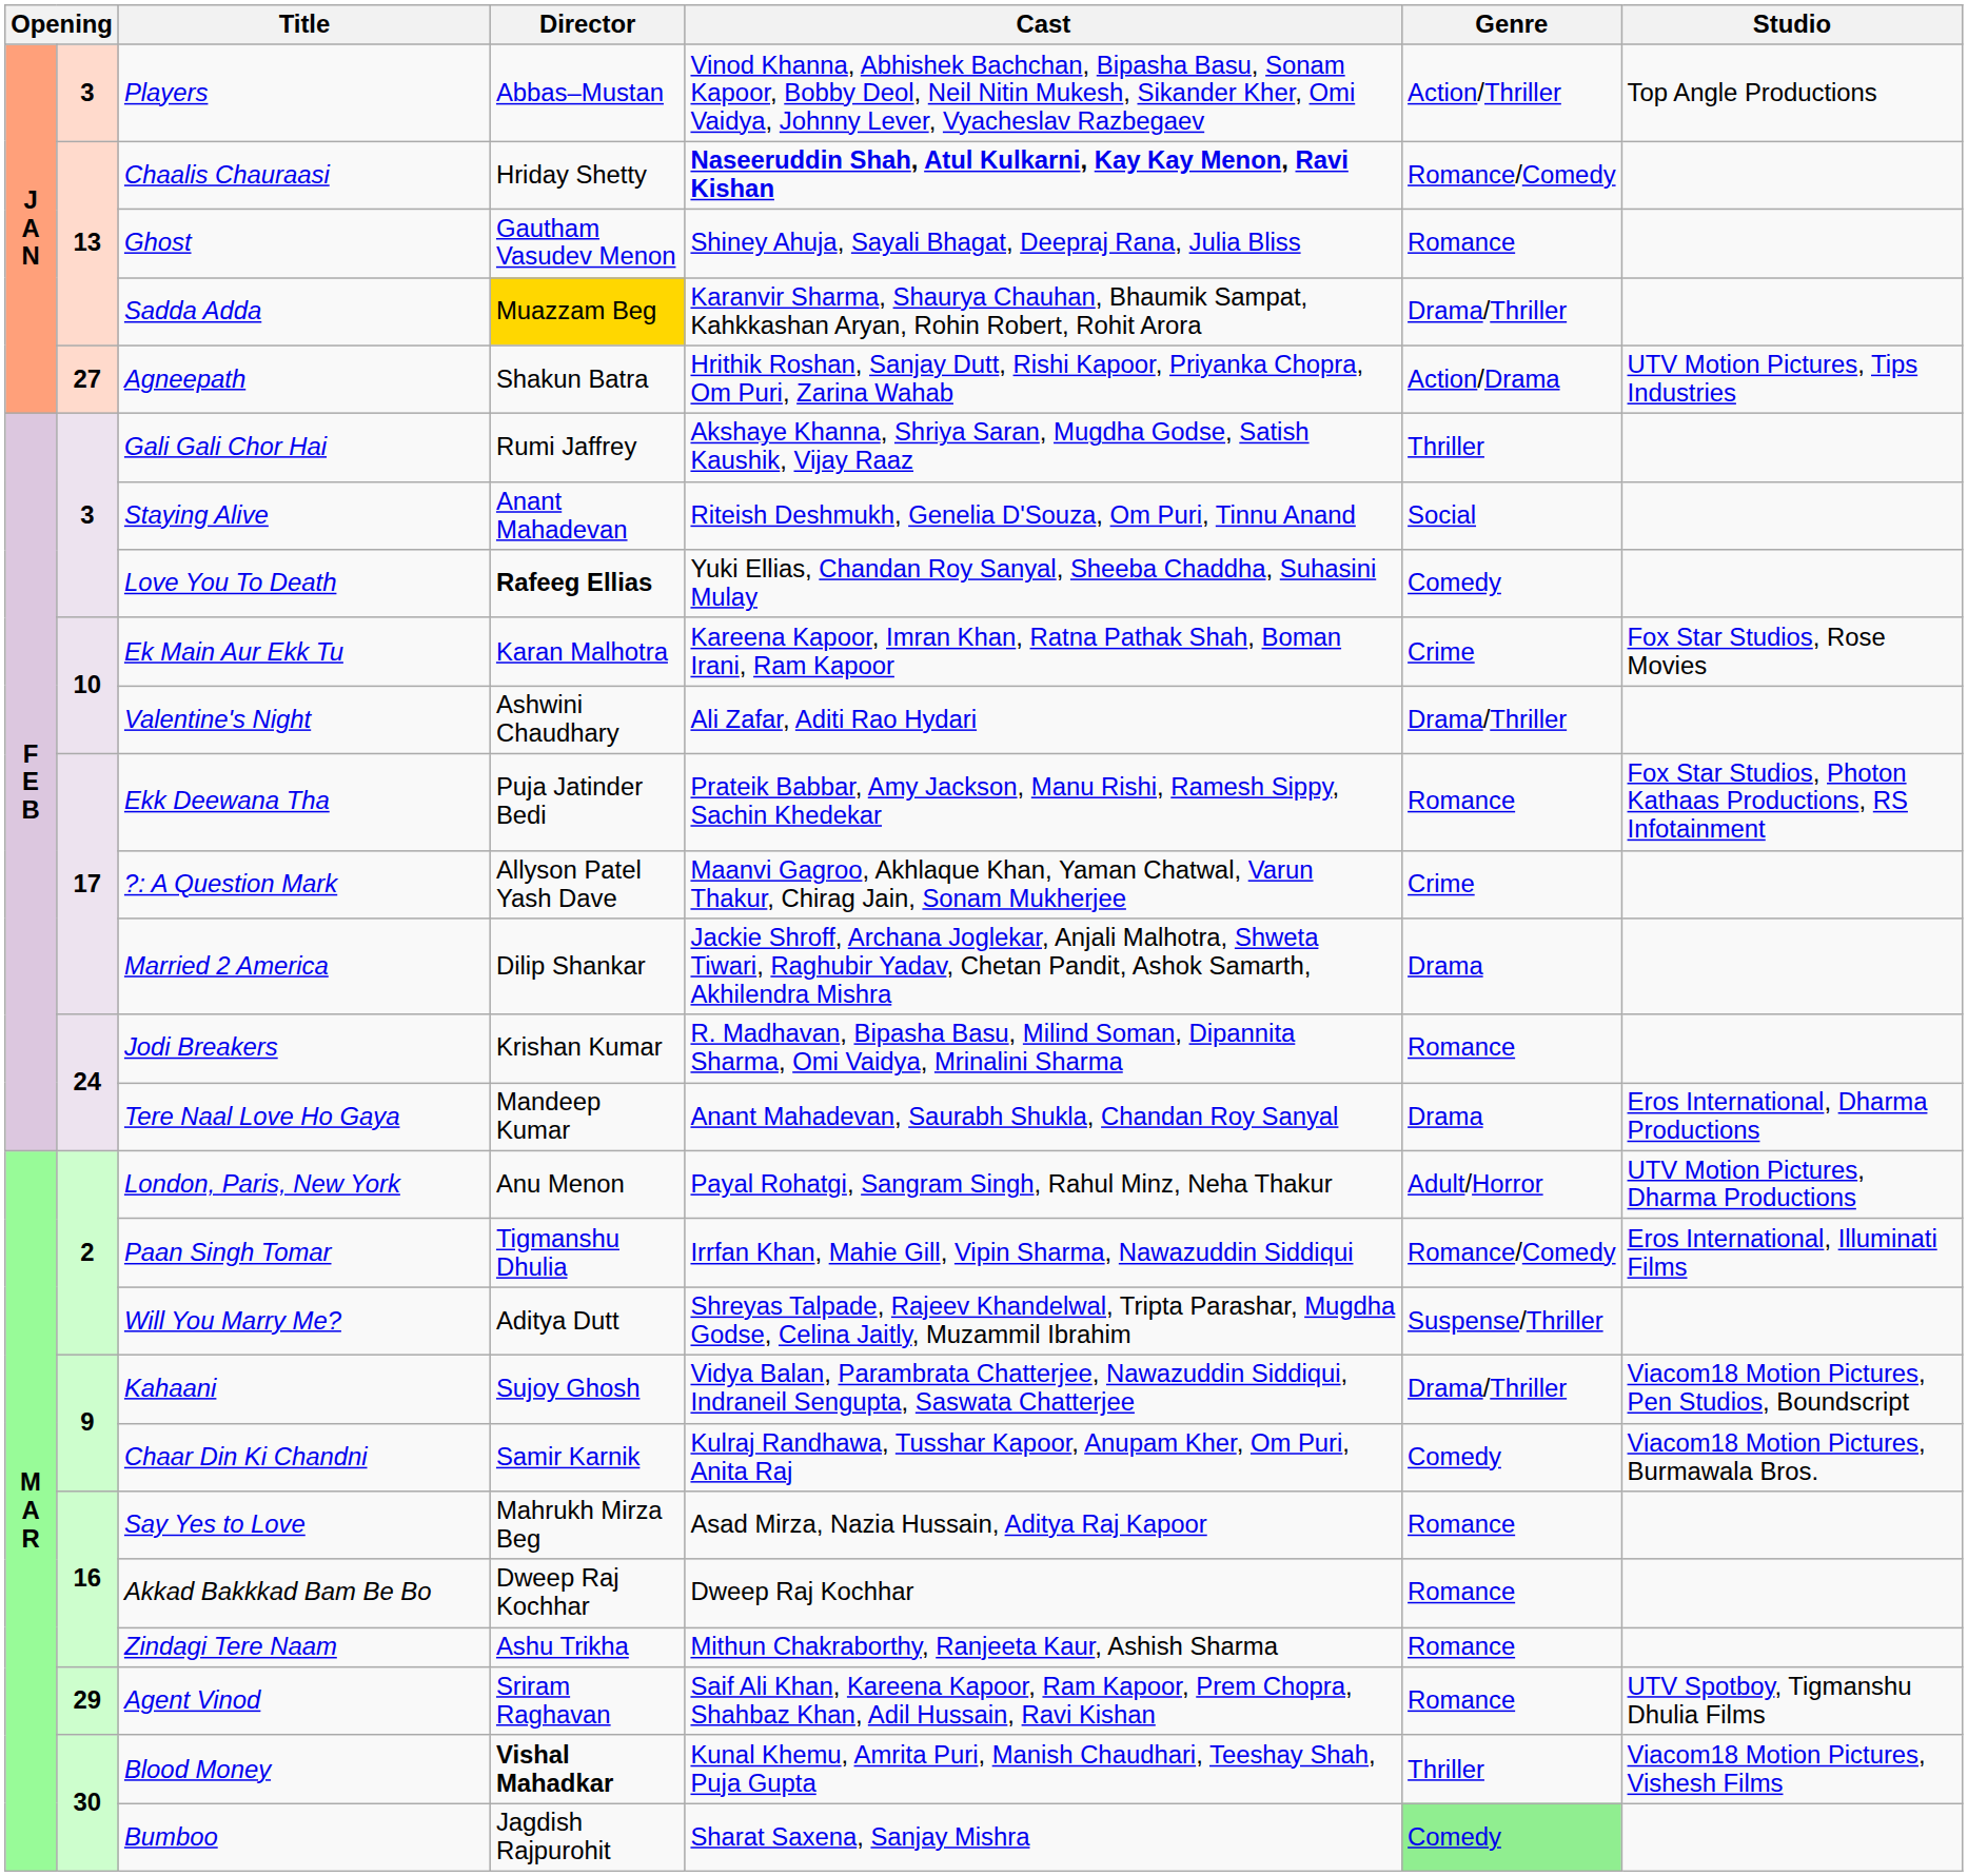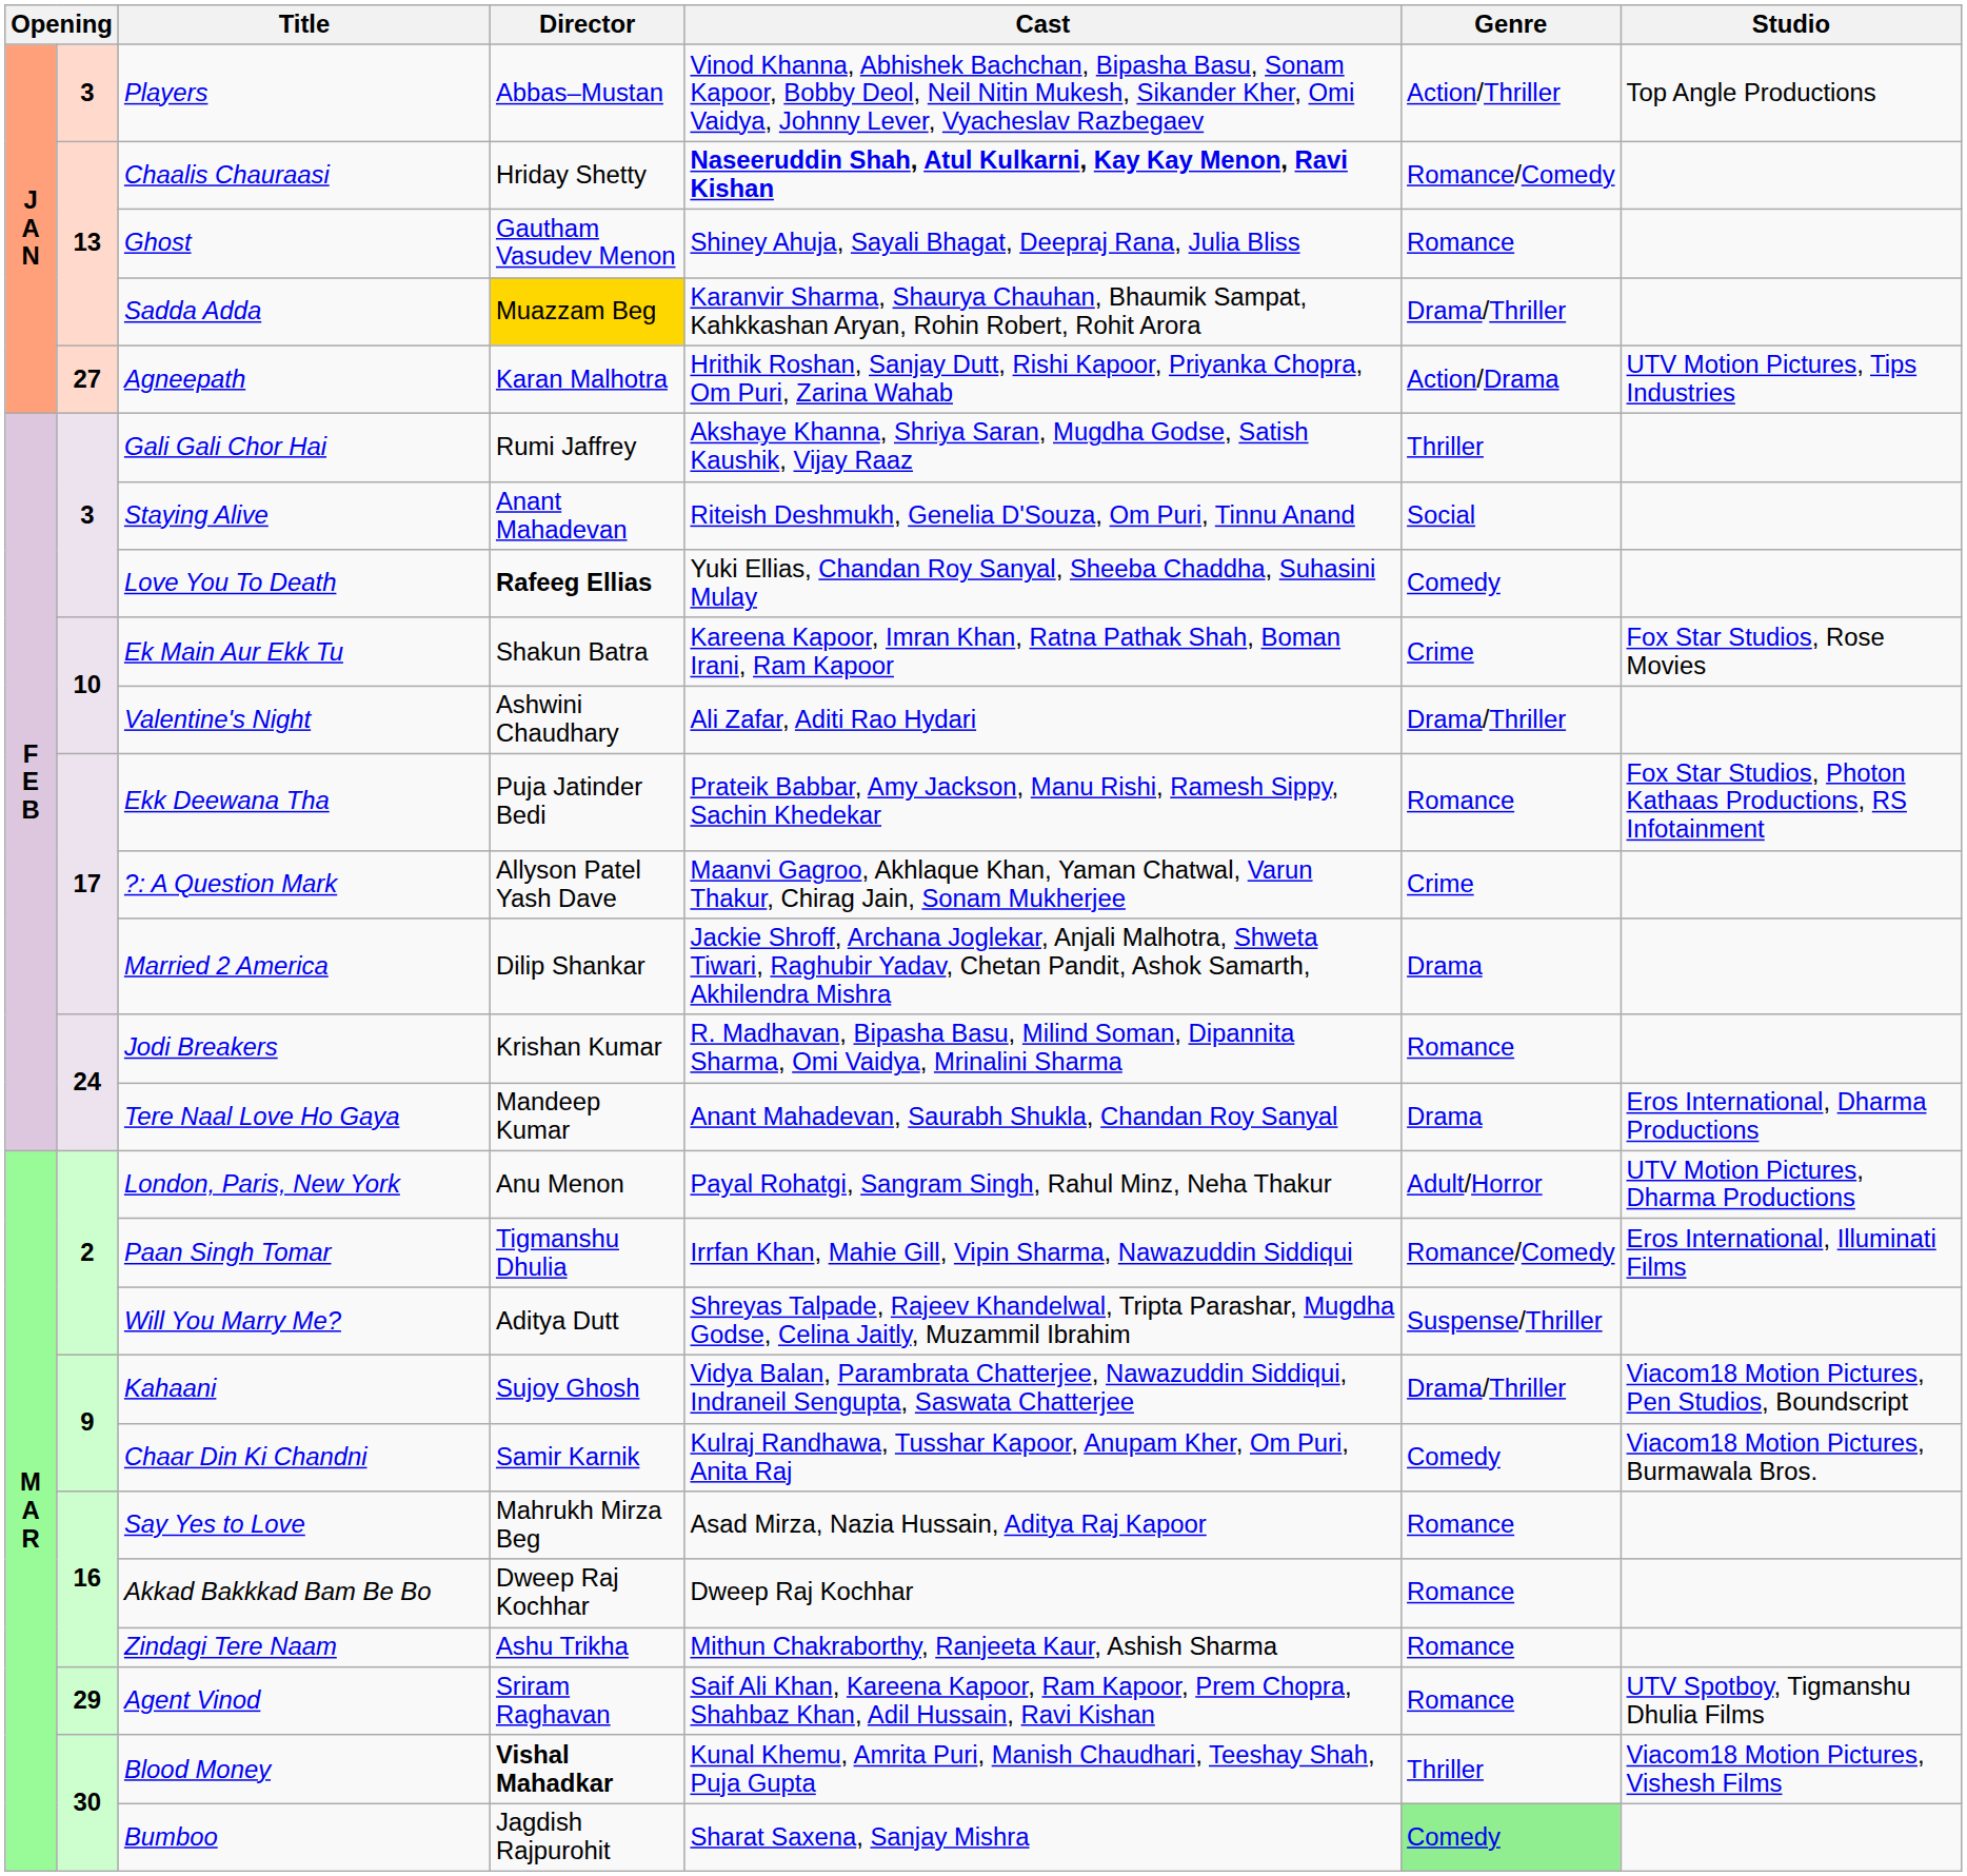Agneepath | Director: Shakun Batra -> Karan Malhotra
Ek Main Aur Ekk Tu | Director: Karan Malhotra -> Shakun Batra
